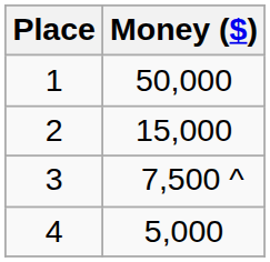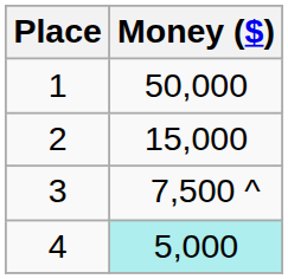4 | Money ($): no background -> paleturquoise background
